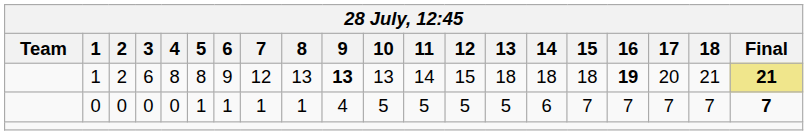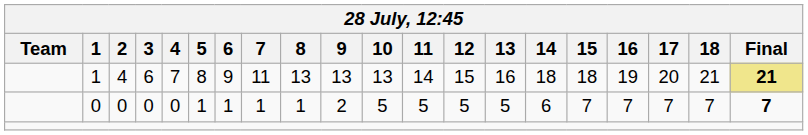row 3 | 2: 2 -> 4
row 3 | 4: 8 -> 7
row 3 | 7: 12 -> 11
row 3 | 9: bold -> normal
row 3 | 13: 18 -> 16
row 3 | 16: bold -> normal
row 4 | 9: 4 -> 2
